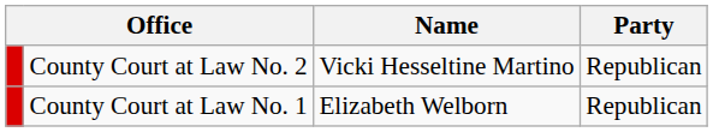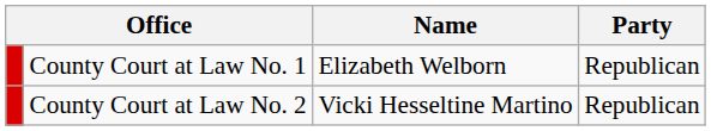rows swapped: County Court at Law No. 1 <-> County Court at Law No. 2
